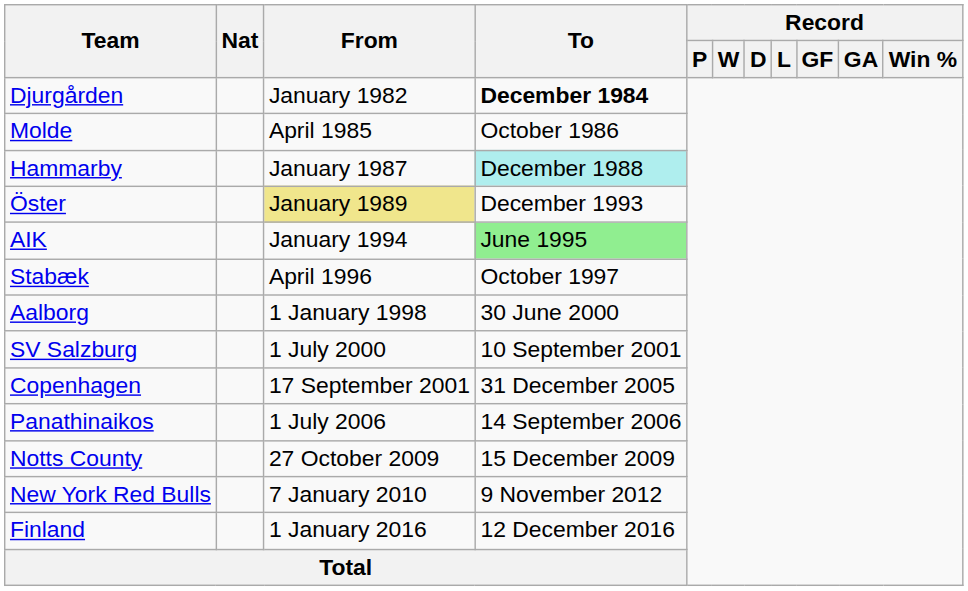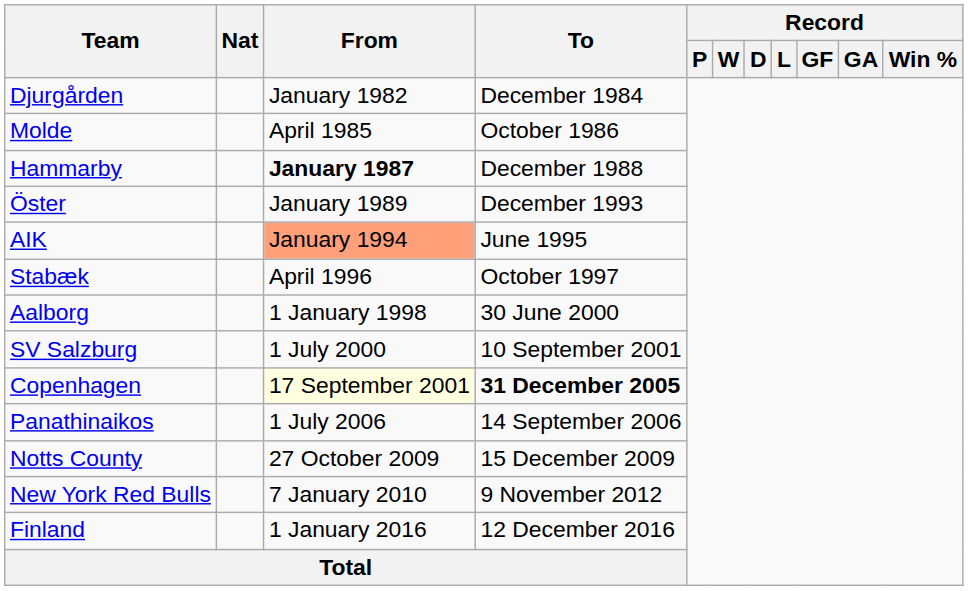Djurgården | To: bold -> normal
Hammarby | From: normal -> bold
Hammarby | To: paleturquoise background -> no background
Öster | From: khaki background -> no background
AIK | From: no background -> lightsalmon background
AIK | To: lightgreen background -> no background
Copenhagen | From: no background -> lightyellow background
Copenhagen | To: normal -> bold
